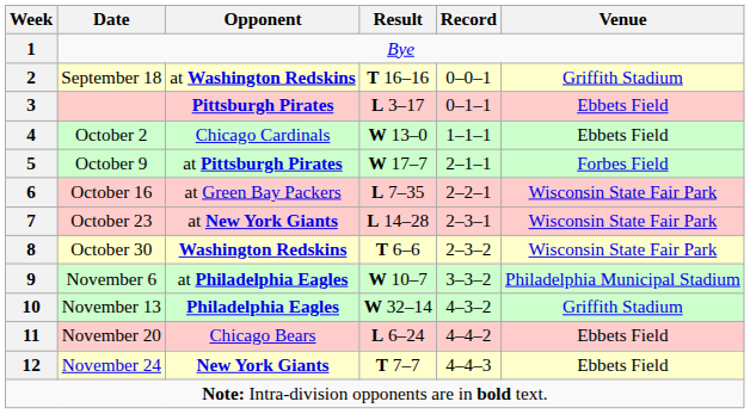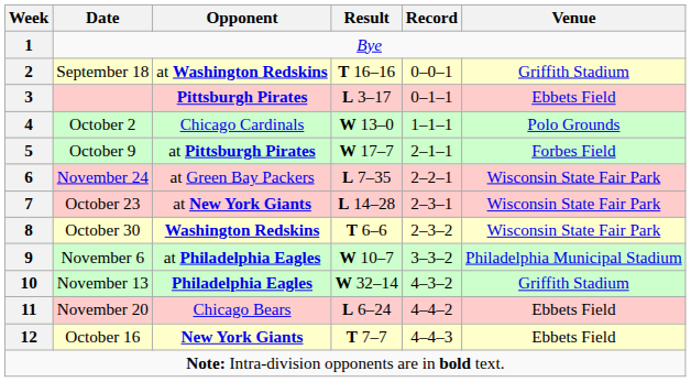4 | Venue: Ebbets Field -> Polo Grounds
6 | Date: October 16 -> November 24
12 | Date: November 24 -> October 16
